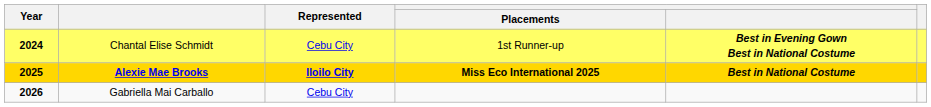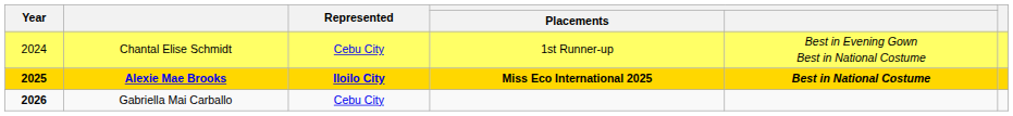Chantal Elise Schmidt | Year: bold -> normal
Chantal Elise Schmidt | column 5: bold -> normal
